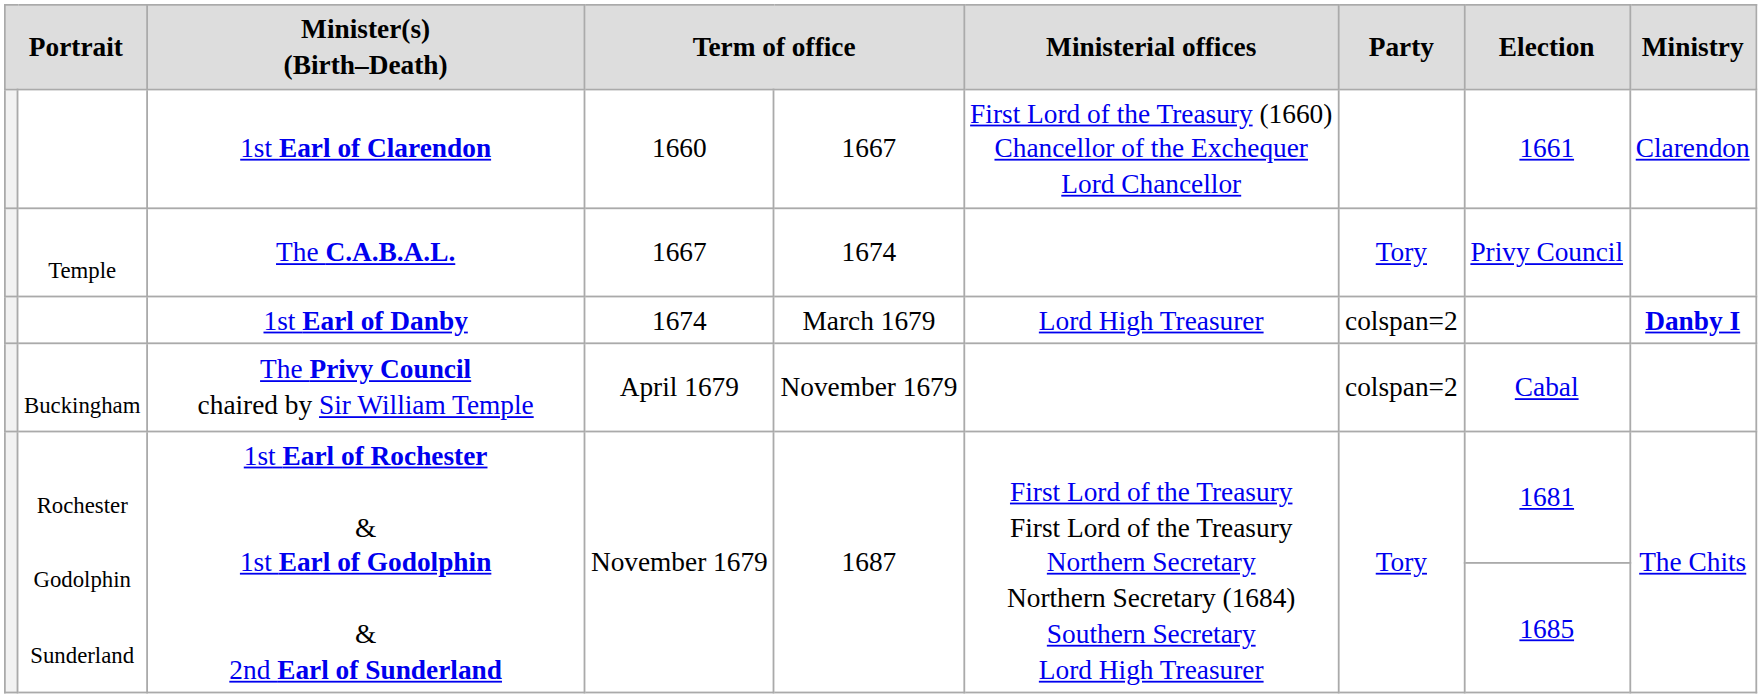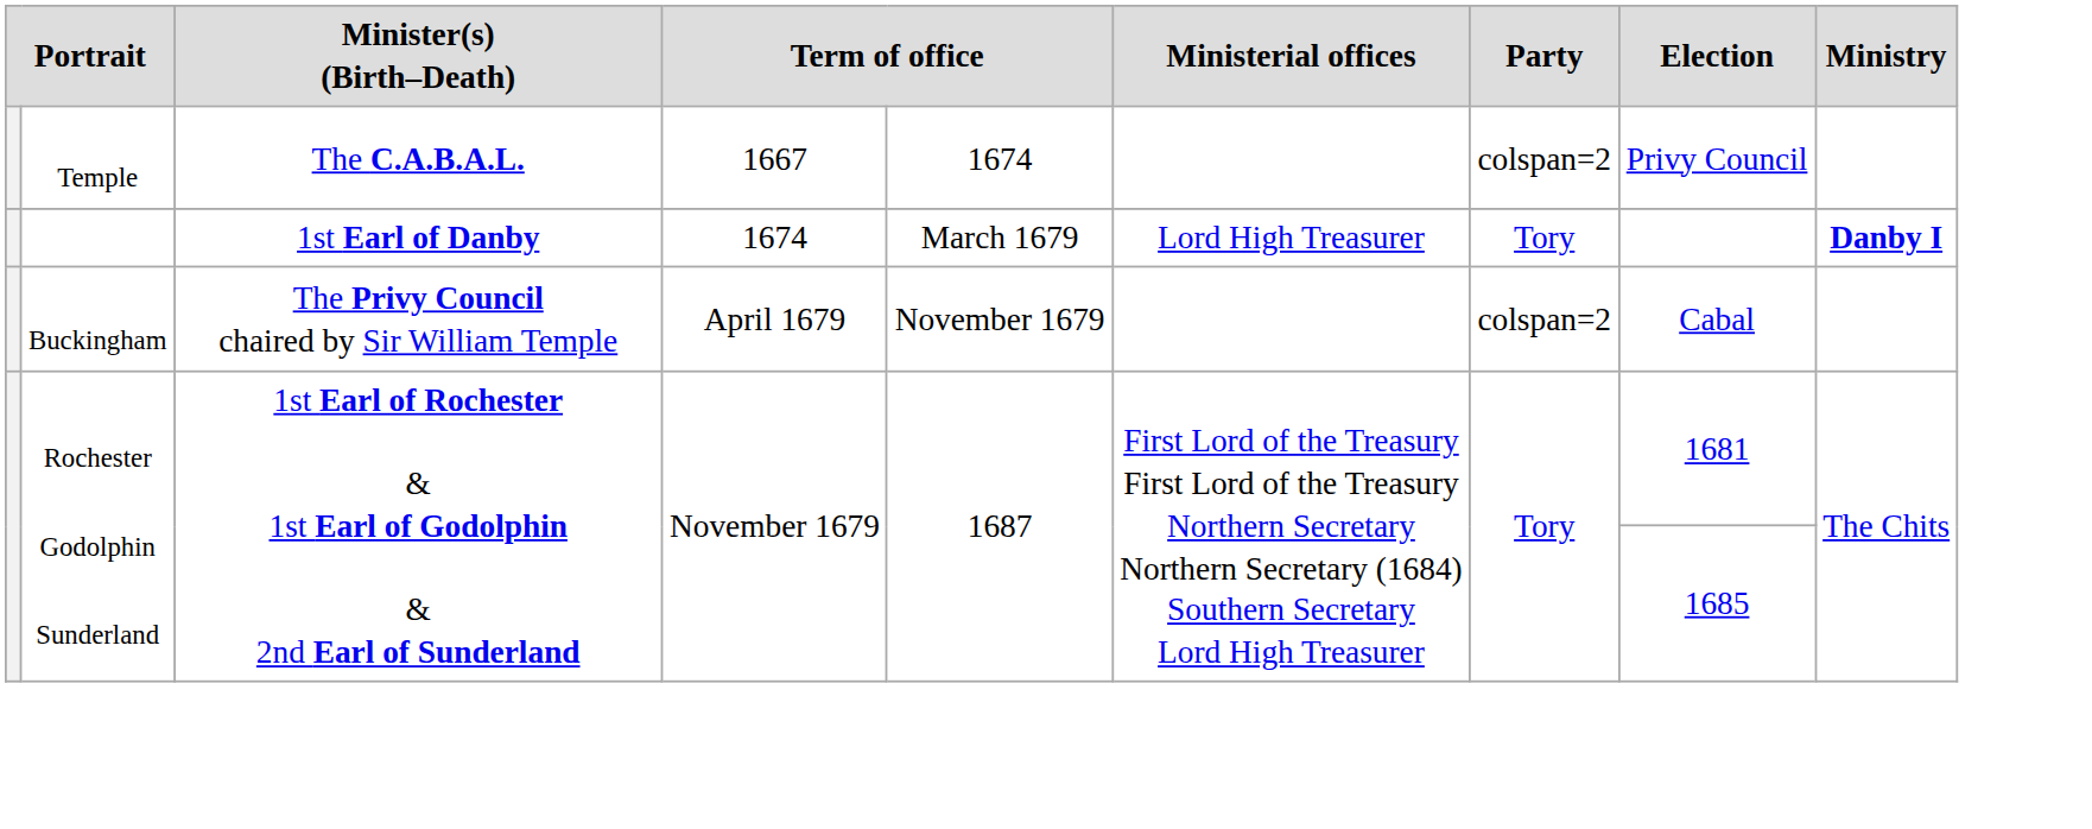- row: 1st Earl of Clarendon | 1660 | 1667 | First Lord of the Treasury (1660) Chancellor of the Exchequer Lord Chancellor | 1661 | Clarendon
The C.A.B.A.L. | Party: Tory -> colspan=2
1st Earl of Danby | Party: colspan=2 -> Tory
